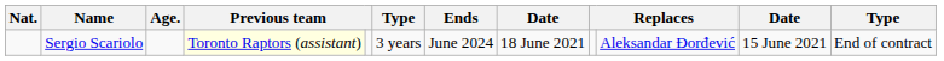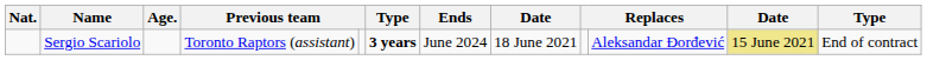Sergio Scariolo | column 4: lightyellow background -> no background
Sergio Scariolo | column 6: normal -> bold
Sergio Scariolo | column 11: no background -> khaki background
